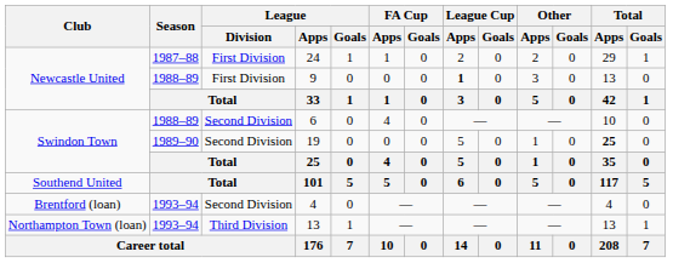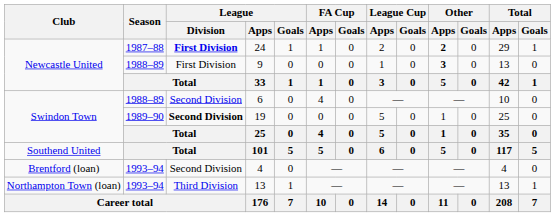24 | League / Division: normal -> bold
24 | Other / Apps: normal -> bold
9 | League Cup / Apps: bold -> normal
9 | Other / Apps: normal -> bold
19 | League / Division: normal -> bold
19 | Total / Apps: bold -> normal
